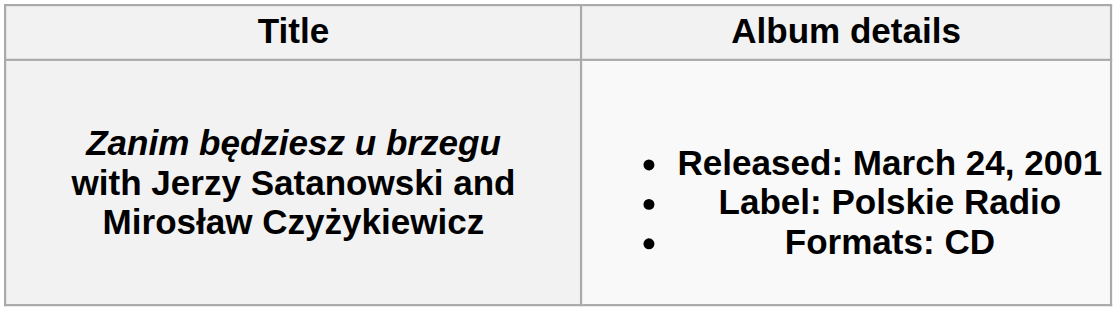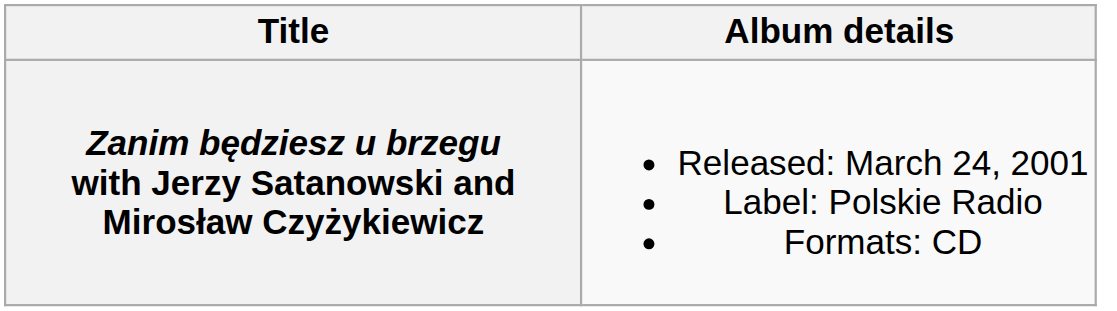row 2 | Album details: bold -> normal
